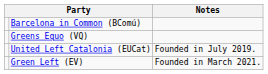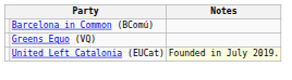United Left Catalonia (EUCat) | Notes: no background -> lightyellow background
- row: Green Left (EV) | Founded in March 2021.
